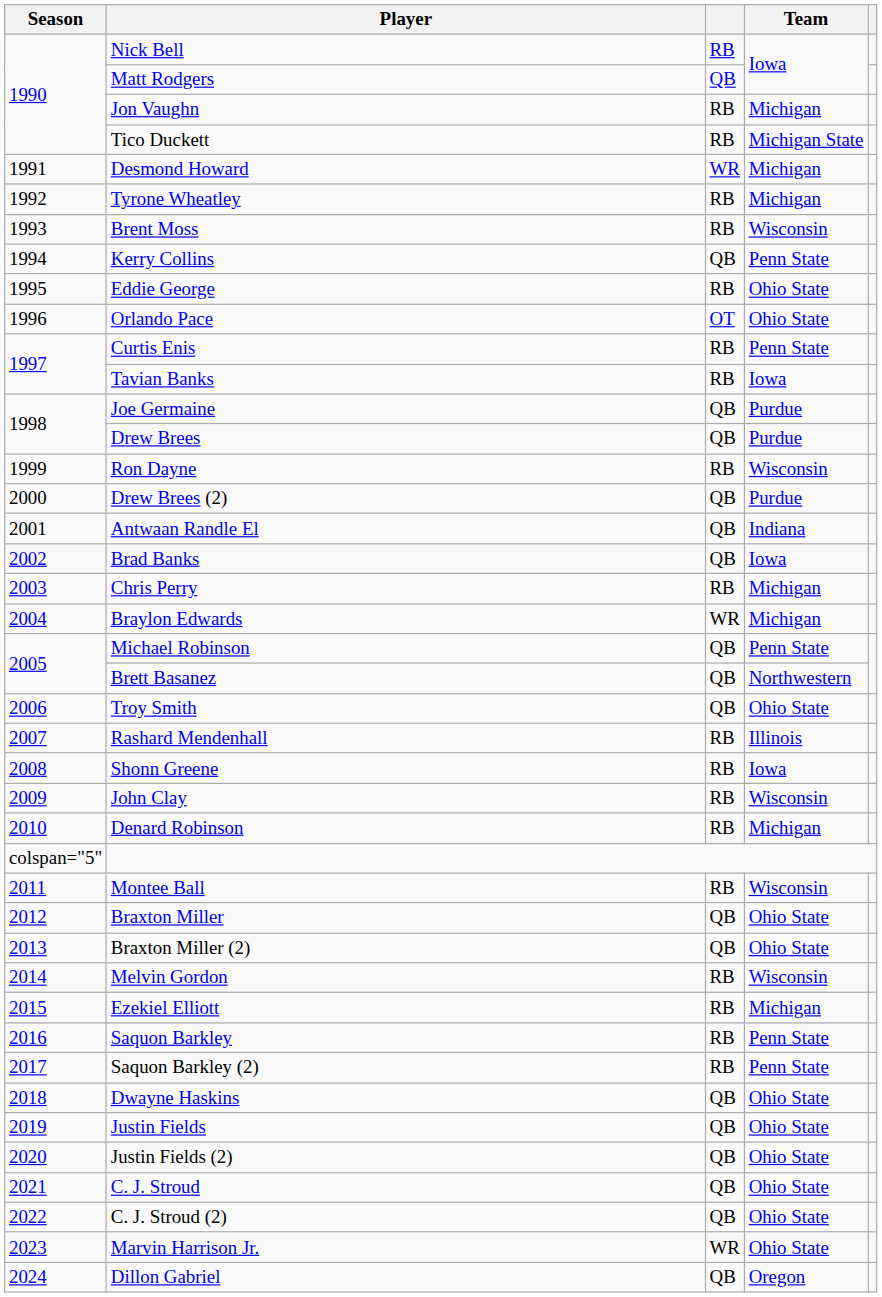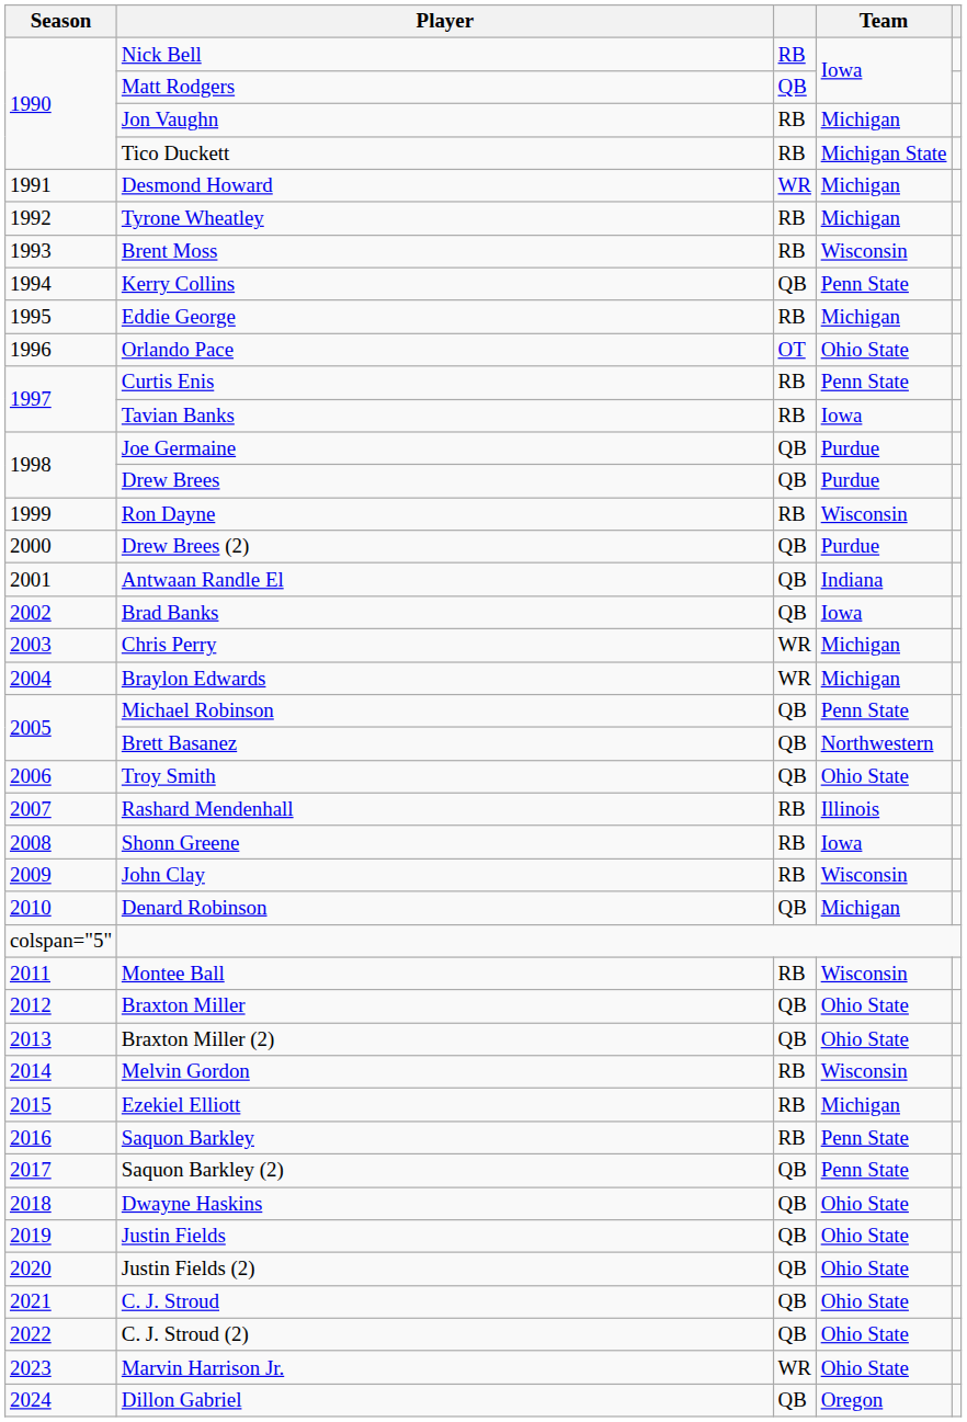Eddie George | Team: Ohio State -> Michigan
Chris Perry | column 3: RB -> WR
Denard Robinson | column 3: RB -> QB
Saquon Barkley (2) | column 3: RB -> QB
